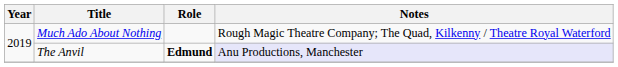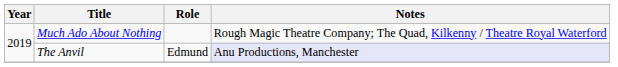The Anvil | Role: bold -> normal
